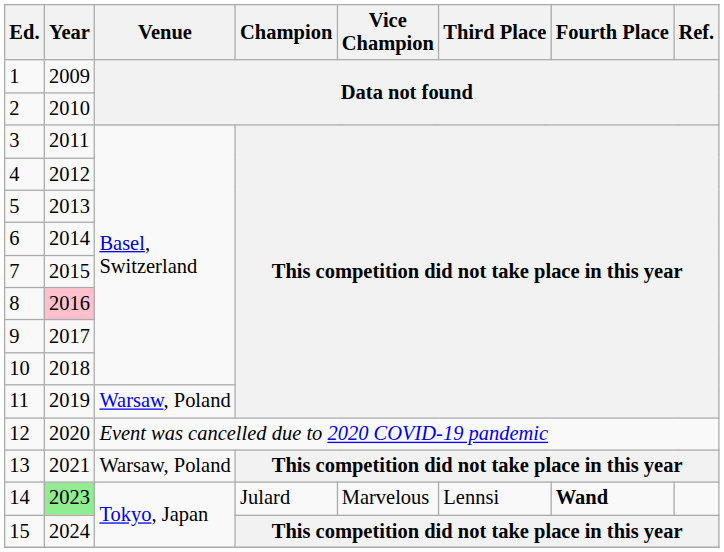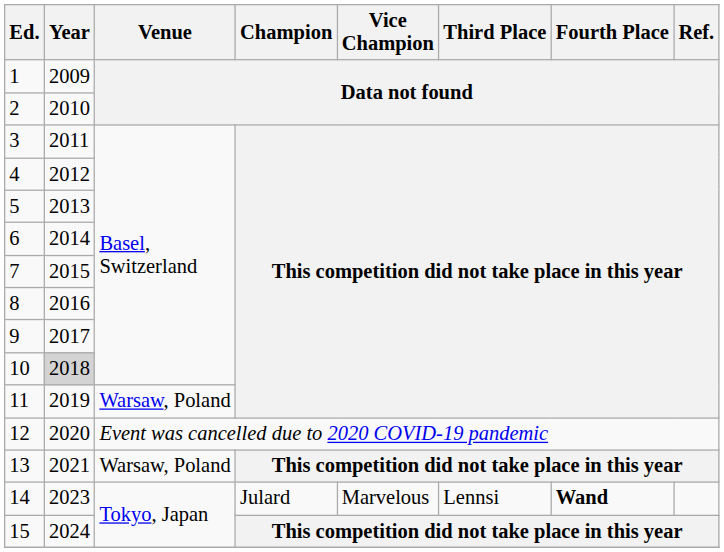8 | Year: pink background -> no background
10 | Year: no background -> lightgrey background
14 | Year: lightgreen background -> no background
